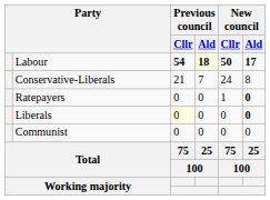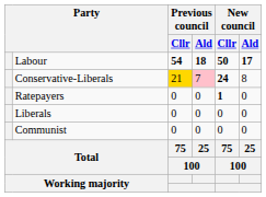Labour | Previous council / Ald: lightyellow background -> no background
Conservative-Liberals | Previous council / Cllr: no background -> gold background
Conservative-Liberals | Previous council / Ald: no background -> pink background
Conservative-Liberals | New council / Cllr: normal -> bold
Ratepayers | New council / Cllr: normal -> bold
Ratepayers | New council / Ald: bold -> normal
Liberals | Previous council / Cllr: lightyellow background -> no background
Liberals | New council / Ald: bold -> normal
